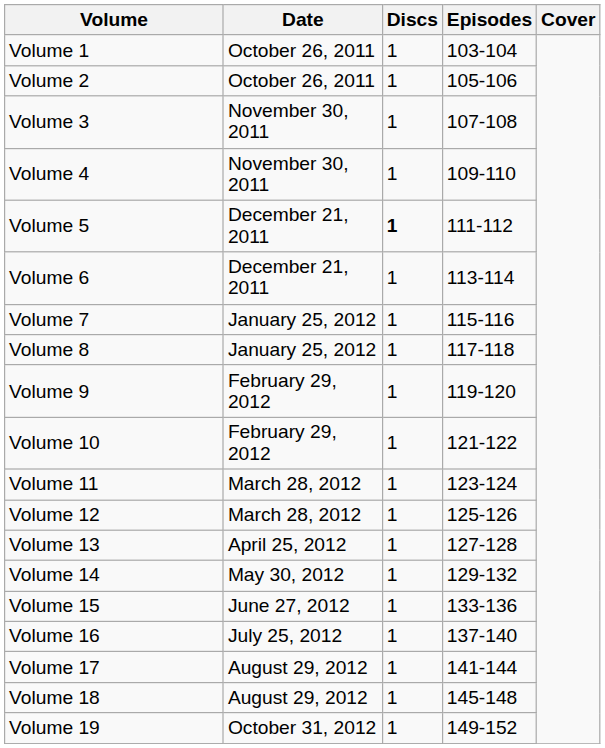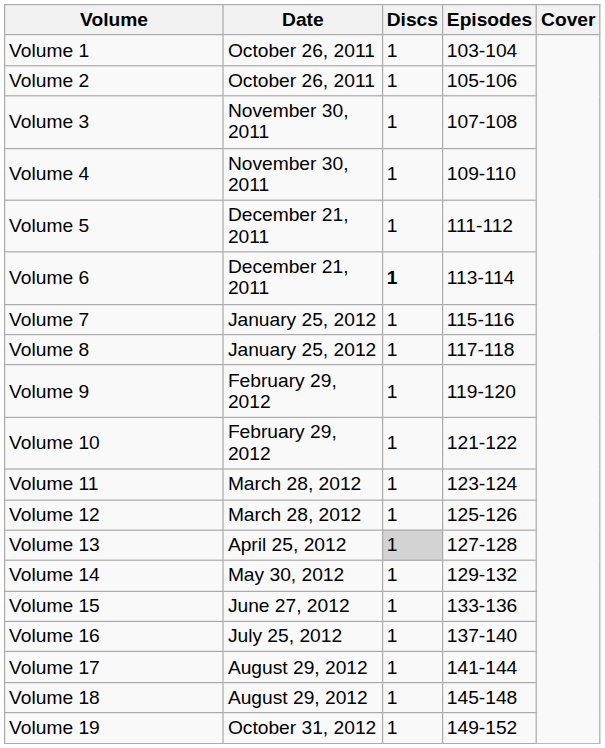Volume 5 | Discs: bold -> normal
Volume 6 | Discs: normal -> bold
Volume 13 | Discs: no background -> lightgrey background
